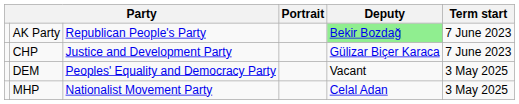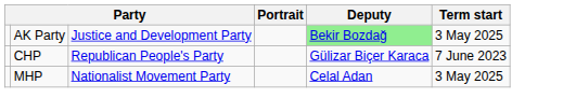AK Party | column 3: Republican People's Party -> Justice and Development Party
AK Party | Term start: 7 June 2023 -> 3 May 2025
CHP | column 3: Justice and Development Party -> Republican People's Party
- row: DEM | Peoples' Equality and Democracy Party | Vacant | 3 May 2025
